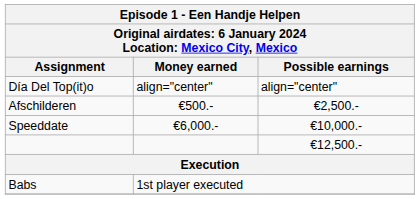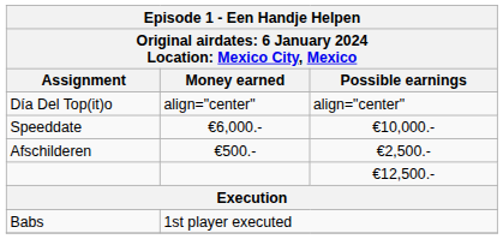rows swapped: Speeddate <-> Afschilderen
